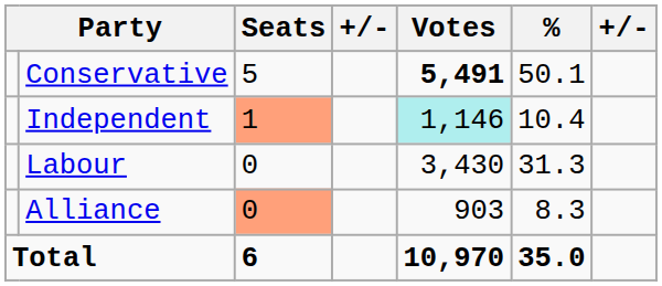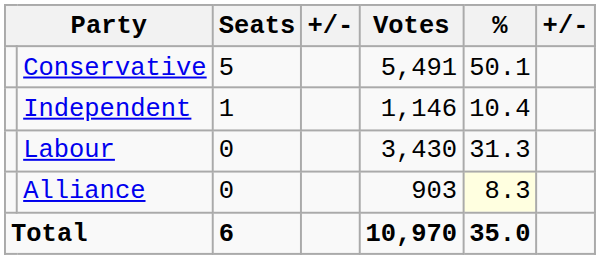Conservative | Votes: bold -> normal
Independent | Seats: lightsalmon background -> no background
Independent | Votes: paleturquoise background -> no background
Alliance | Seats: lightsalmon background -> no background
Alliance | %: no background -> lightyellow background
